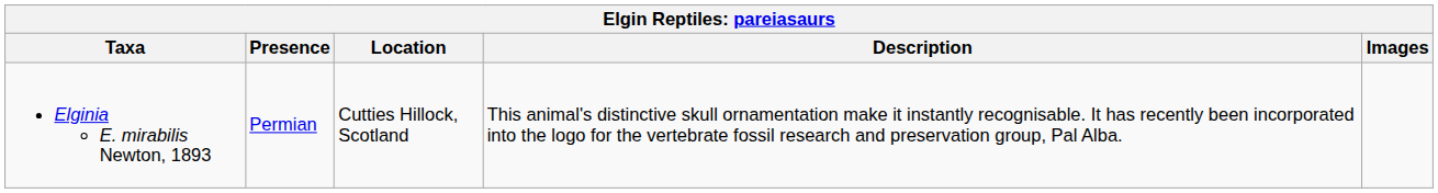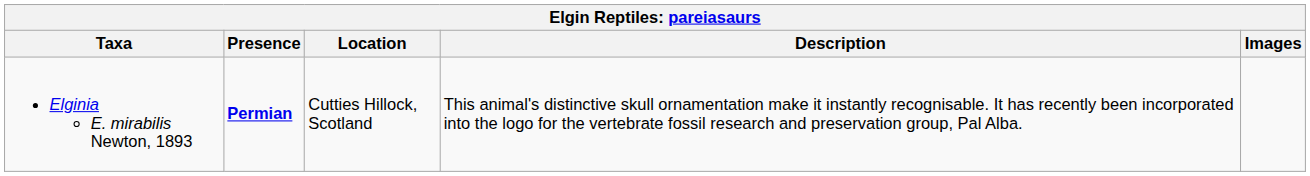Elginia E. mirabilis Newton, 1893 | Presence: normal -> bold
